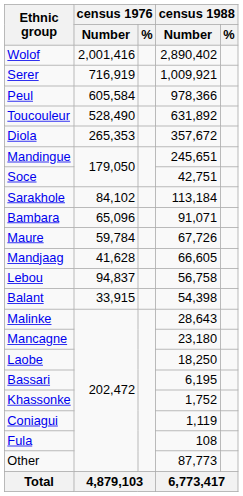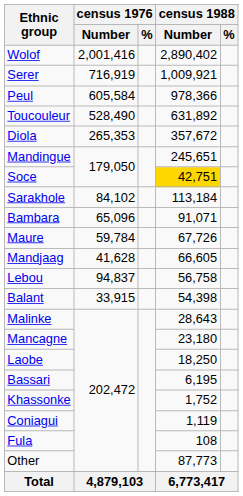Soce | census 1988 / Number: no background -> gold background
